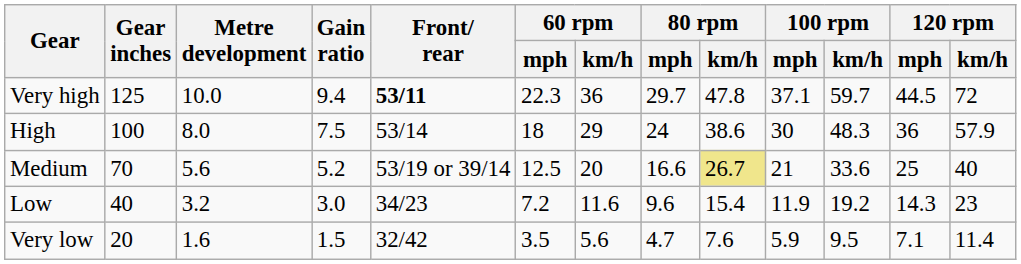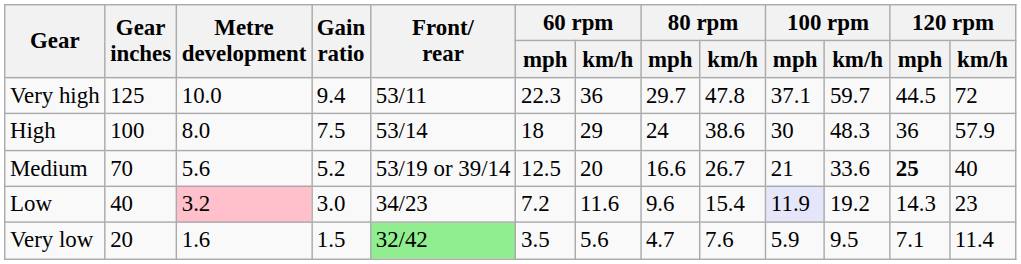Very high | Front/ rear: bold -> normal
Medium | 80 rpm / km/h: khaki background -> no background
Medium | 120 rpm / mph: normal -> bold
Low | Metre development: no background -> pink background
Low | 100 rpm / mph: no background -> lavender background
Very low | Front/ rear: no background -> lightgreen background
